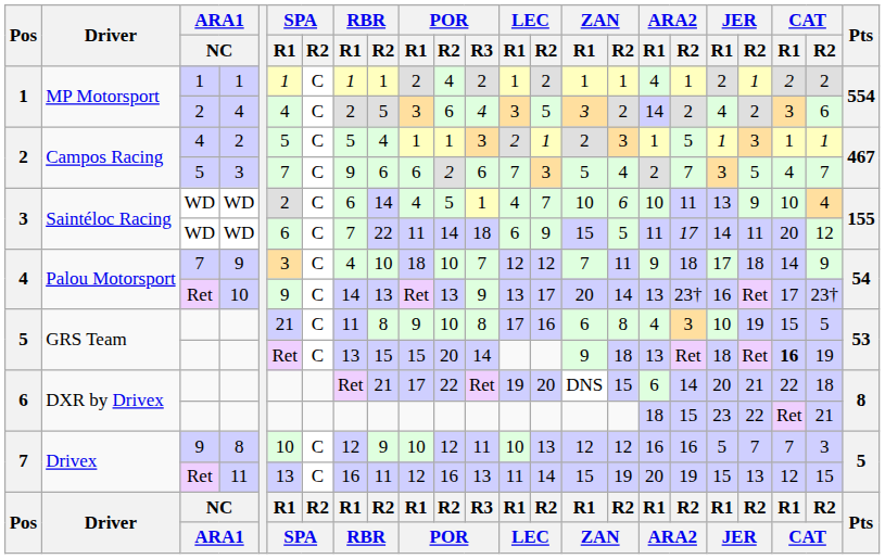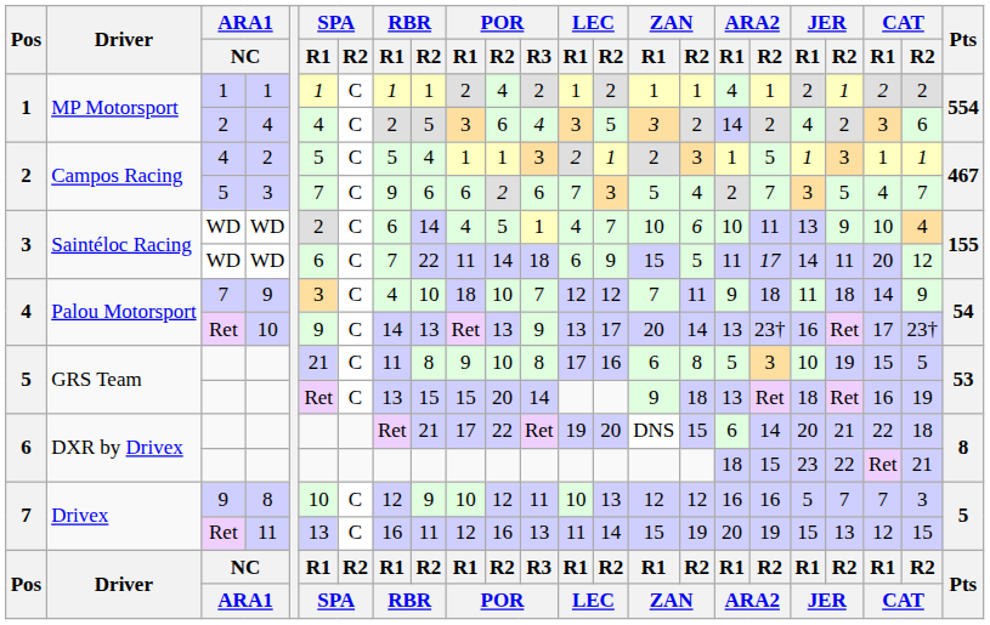row 9 | JER / R1: 17 -> 11
row 11 | ARA2 / R1: 4 -> 5
row 12 | CAT / R1: bold -> normal
